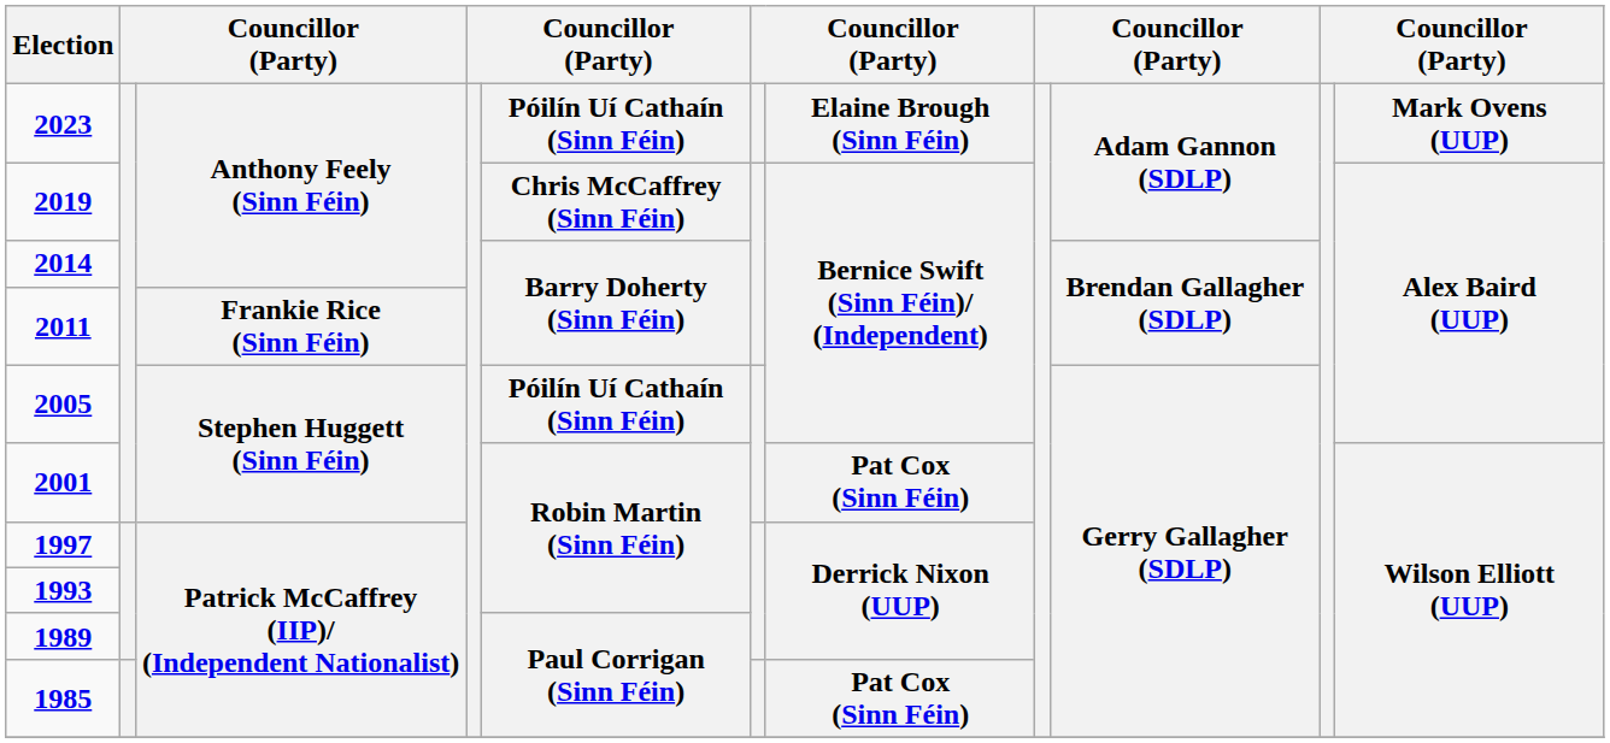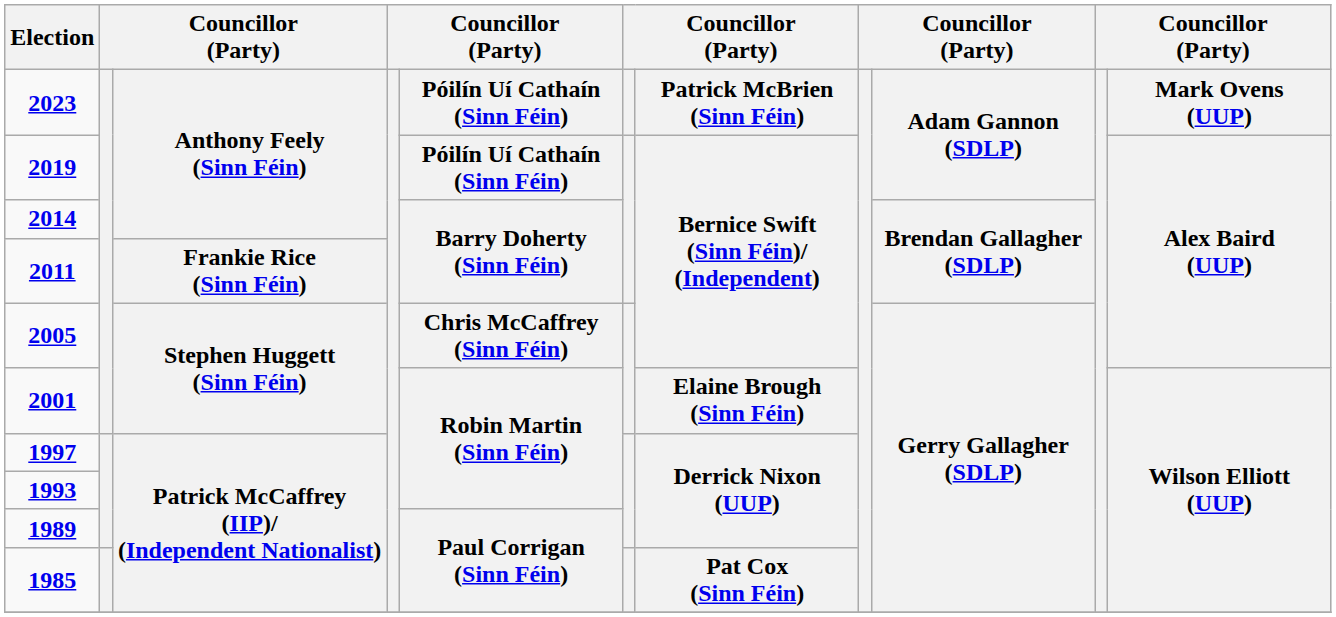2023 | column 7: Elaine Brough (Sinn Féin) -> Patrick McBrien (Sinn Féin)
2019 | column 5: Chris McCaffrey (Sinn Féin) -> Póilín Uí Cathaín (Sinn Féin)
2005 | column 5: Póilín Uí Cathaín (Sinn Féin) -> Chris McCaffrey (Sinn Féin)
2001 | column 7: Pat Cox (Sinn Féin) -> Elaine Brough (Sinn Féin)
